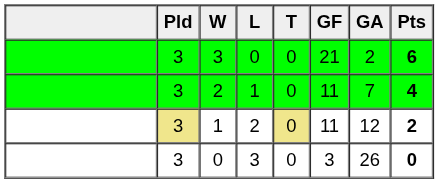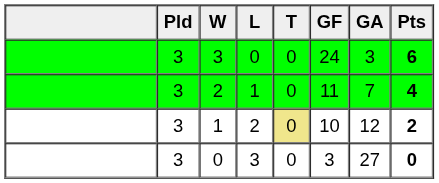row 2 | GF: 21 -> 24
row 2 | GA: 2 -> 3
row 4 | Pld: khaki background -> no background
row 4 | GF: 11 -> 10
row 5 | GA: 26 -> 27
